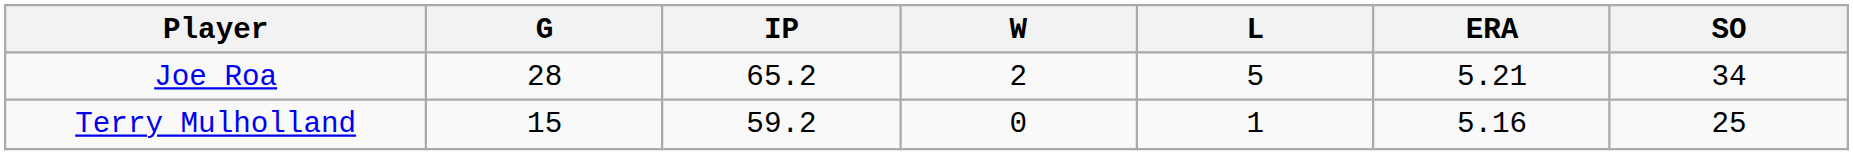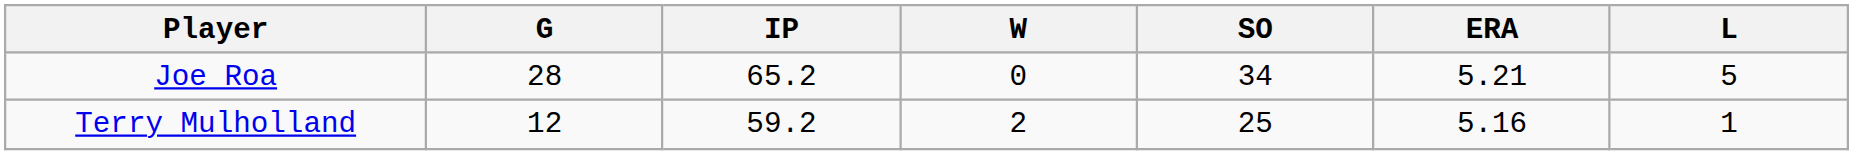columns swapped: L <-> SO
Joe Roa | W: 2 -> 0
Terry Mulholland | G: 15 -> 12
Terry Mulholland | W: 0 -> 2
